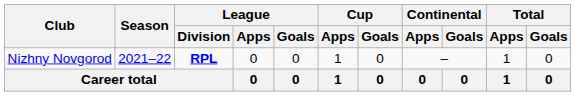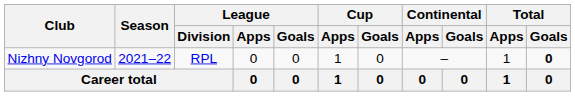Nizhny Novgorod | League / Division: bold -> normal
Nizhny Novgorod | Total / Goals: normal -> bold
